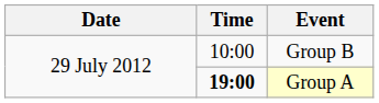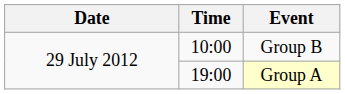Group A | Time: bold -> normal
